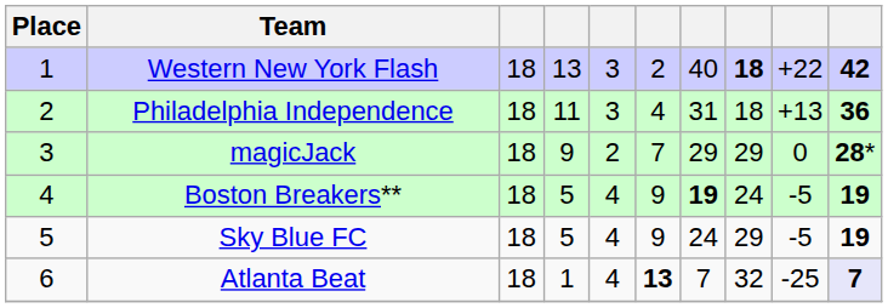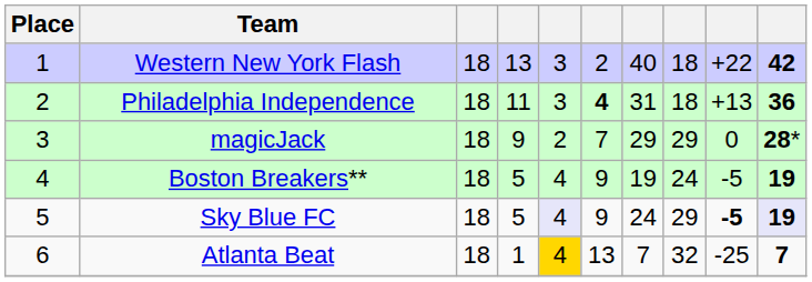Western New York Flash | column 8: bold -> normal
Philadelphia Independence | column 6: normal -> bold
Boston Breakers** | column 7: bold -> normal
Sky Blue FC | column 5: no background -> lavender background
Sky Blue FC | column 9: normal -> bold
Sky Blue FC | column 10: no background -> lavender background
Atlanta Beat | column 5: no background -> gold background
Atlanta Beat | column 6: bold -> normal
Atlanta Beat | column 10: lavender background -> no background
